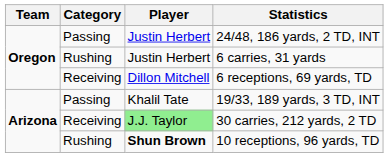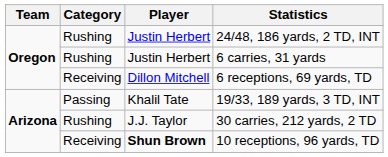24/48, 186 yards, 2 TD, INT | Category: Passing -> Rushing
30 carries, 212 yards, 2 TD | Category: Receiving -> Rushing
30 carries, 212 yards, 2 TD | Player: lightgreen background -> no background
10 receptions, 96 yards, TD | Category: Rushing -> Receiving
